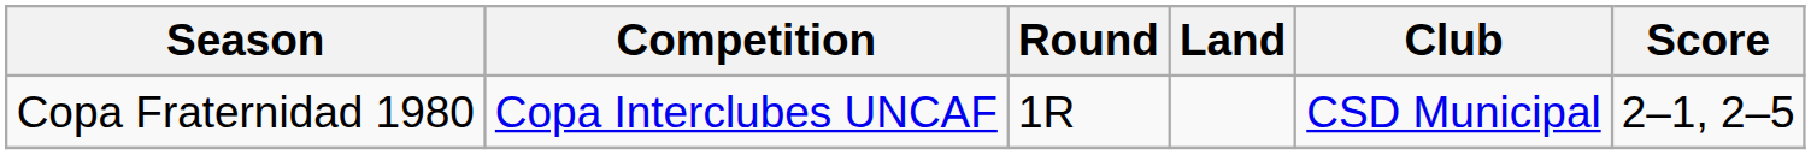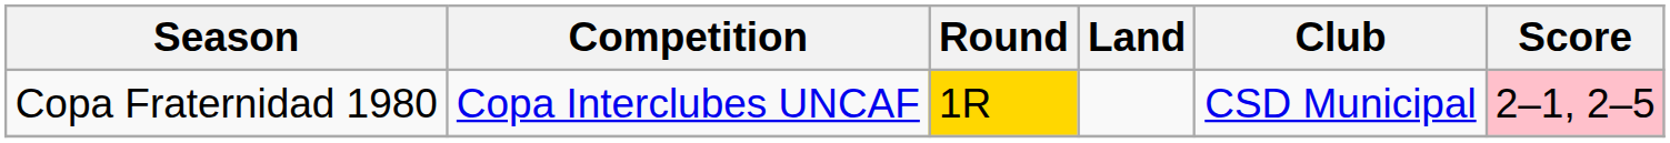Copa Fraternidad 1980 | Round: no background -> gold background
Copa Fraternidad 1980 | Score: no background -> pink background
